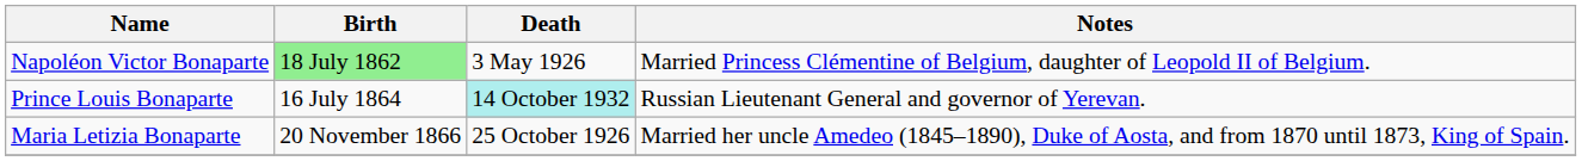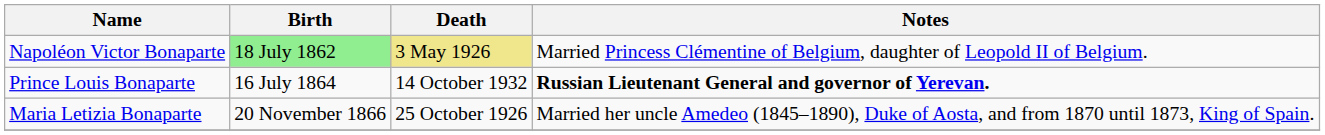Napoléon Victor Bonaparte | Death: no background -> khaki background
Prince Louis Bonaparte | Death: paleturquoise background -> no background
Prince Louis Bonaparte | Notes: normal -> bold
